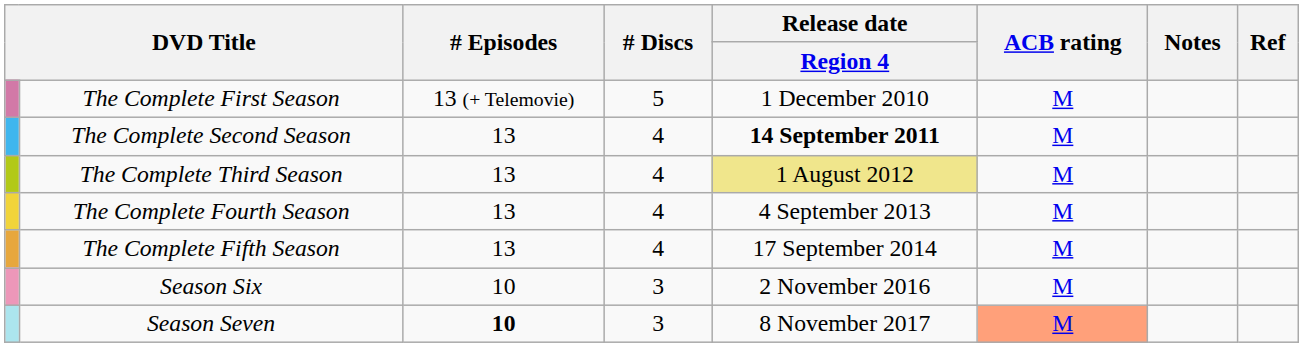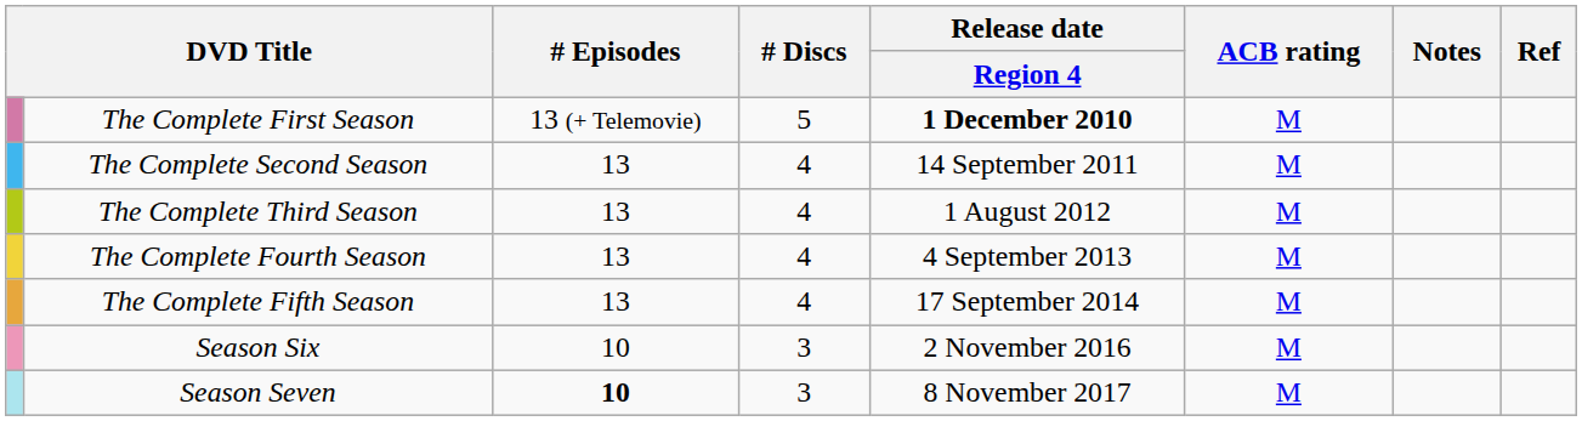The Complete First Season | Release date / Region 4: normal -> bold
The Complete Second Season | Release date / Region 4: bold -> normal
The Complete Third Season | Release date / Region 4: khaki background -> no background
Season Seven | ACB rating: lightsalmon background -> no background
